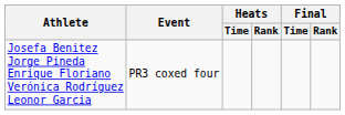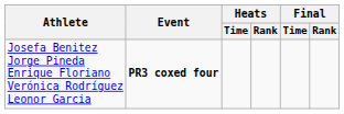row 3 | Event: normal -> bold
